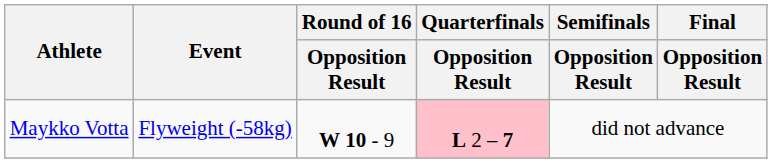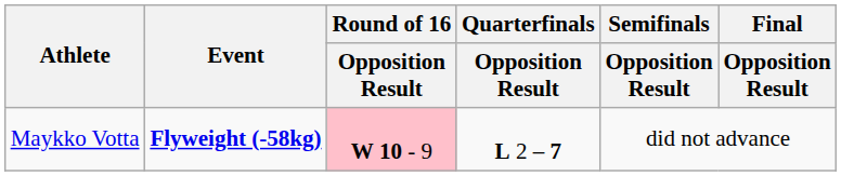Maykko Votta | Event: normal -> bold
Maykko Votta | Round of 16 / Opposition Result: no background -> pink background
Maykko Votta | Quarterfinals / Opposition Result: pink background -> no background
